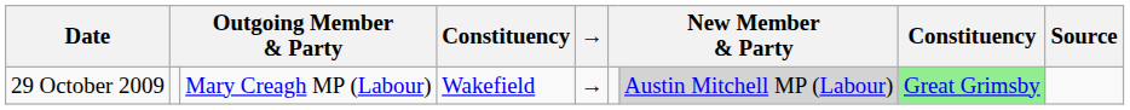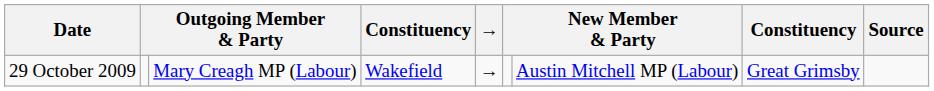29 October 2009 | column 7: lightgrey background -> no background
29 October 2009 | column 8: lightgreen background -> no background
